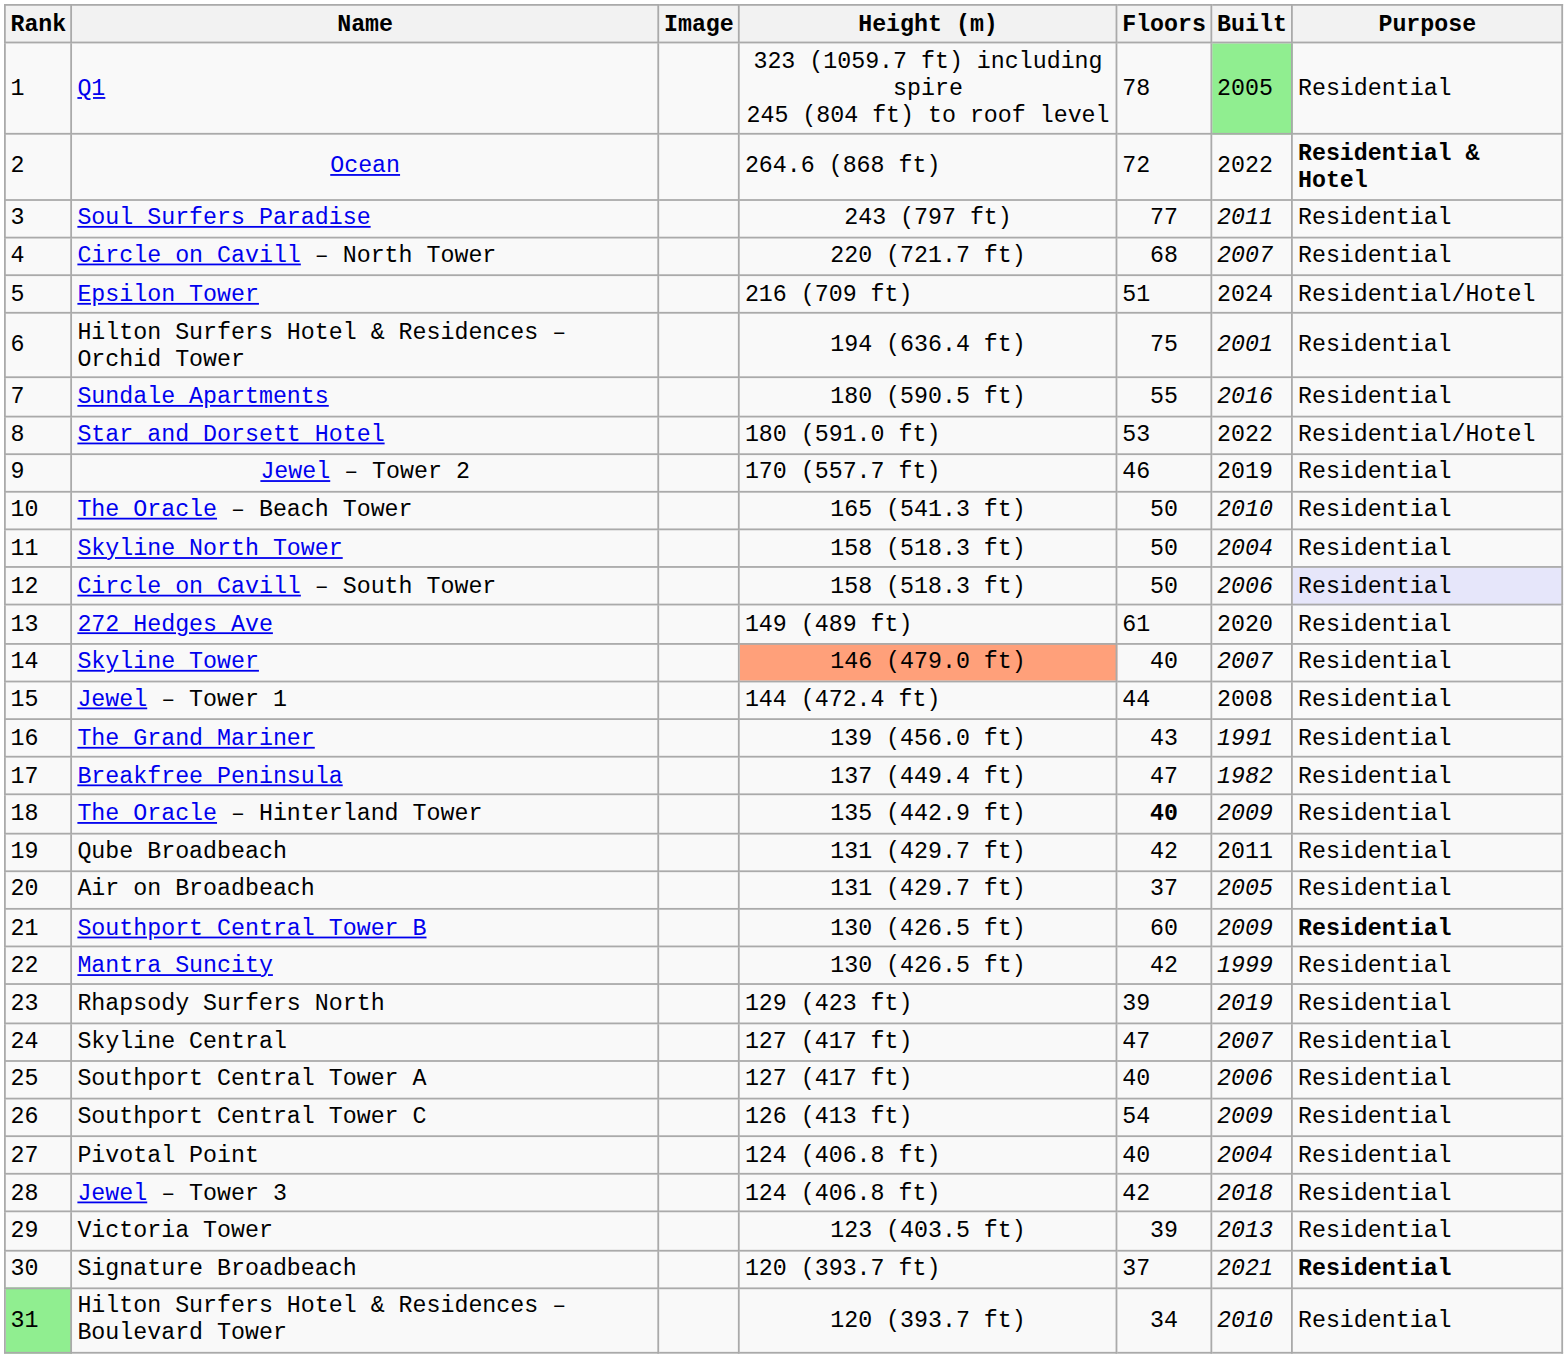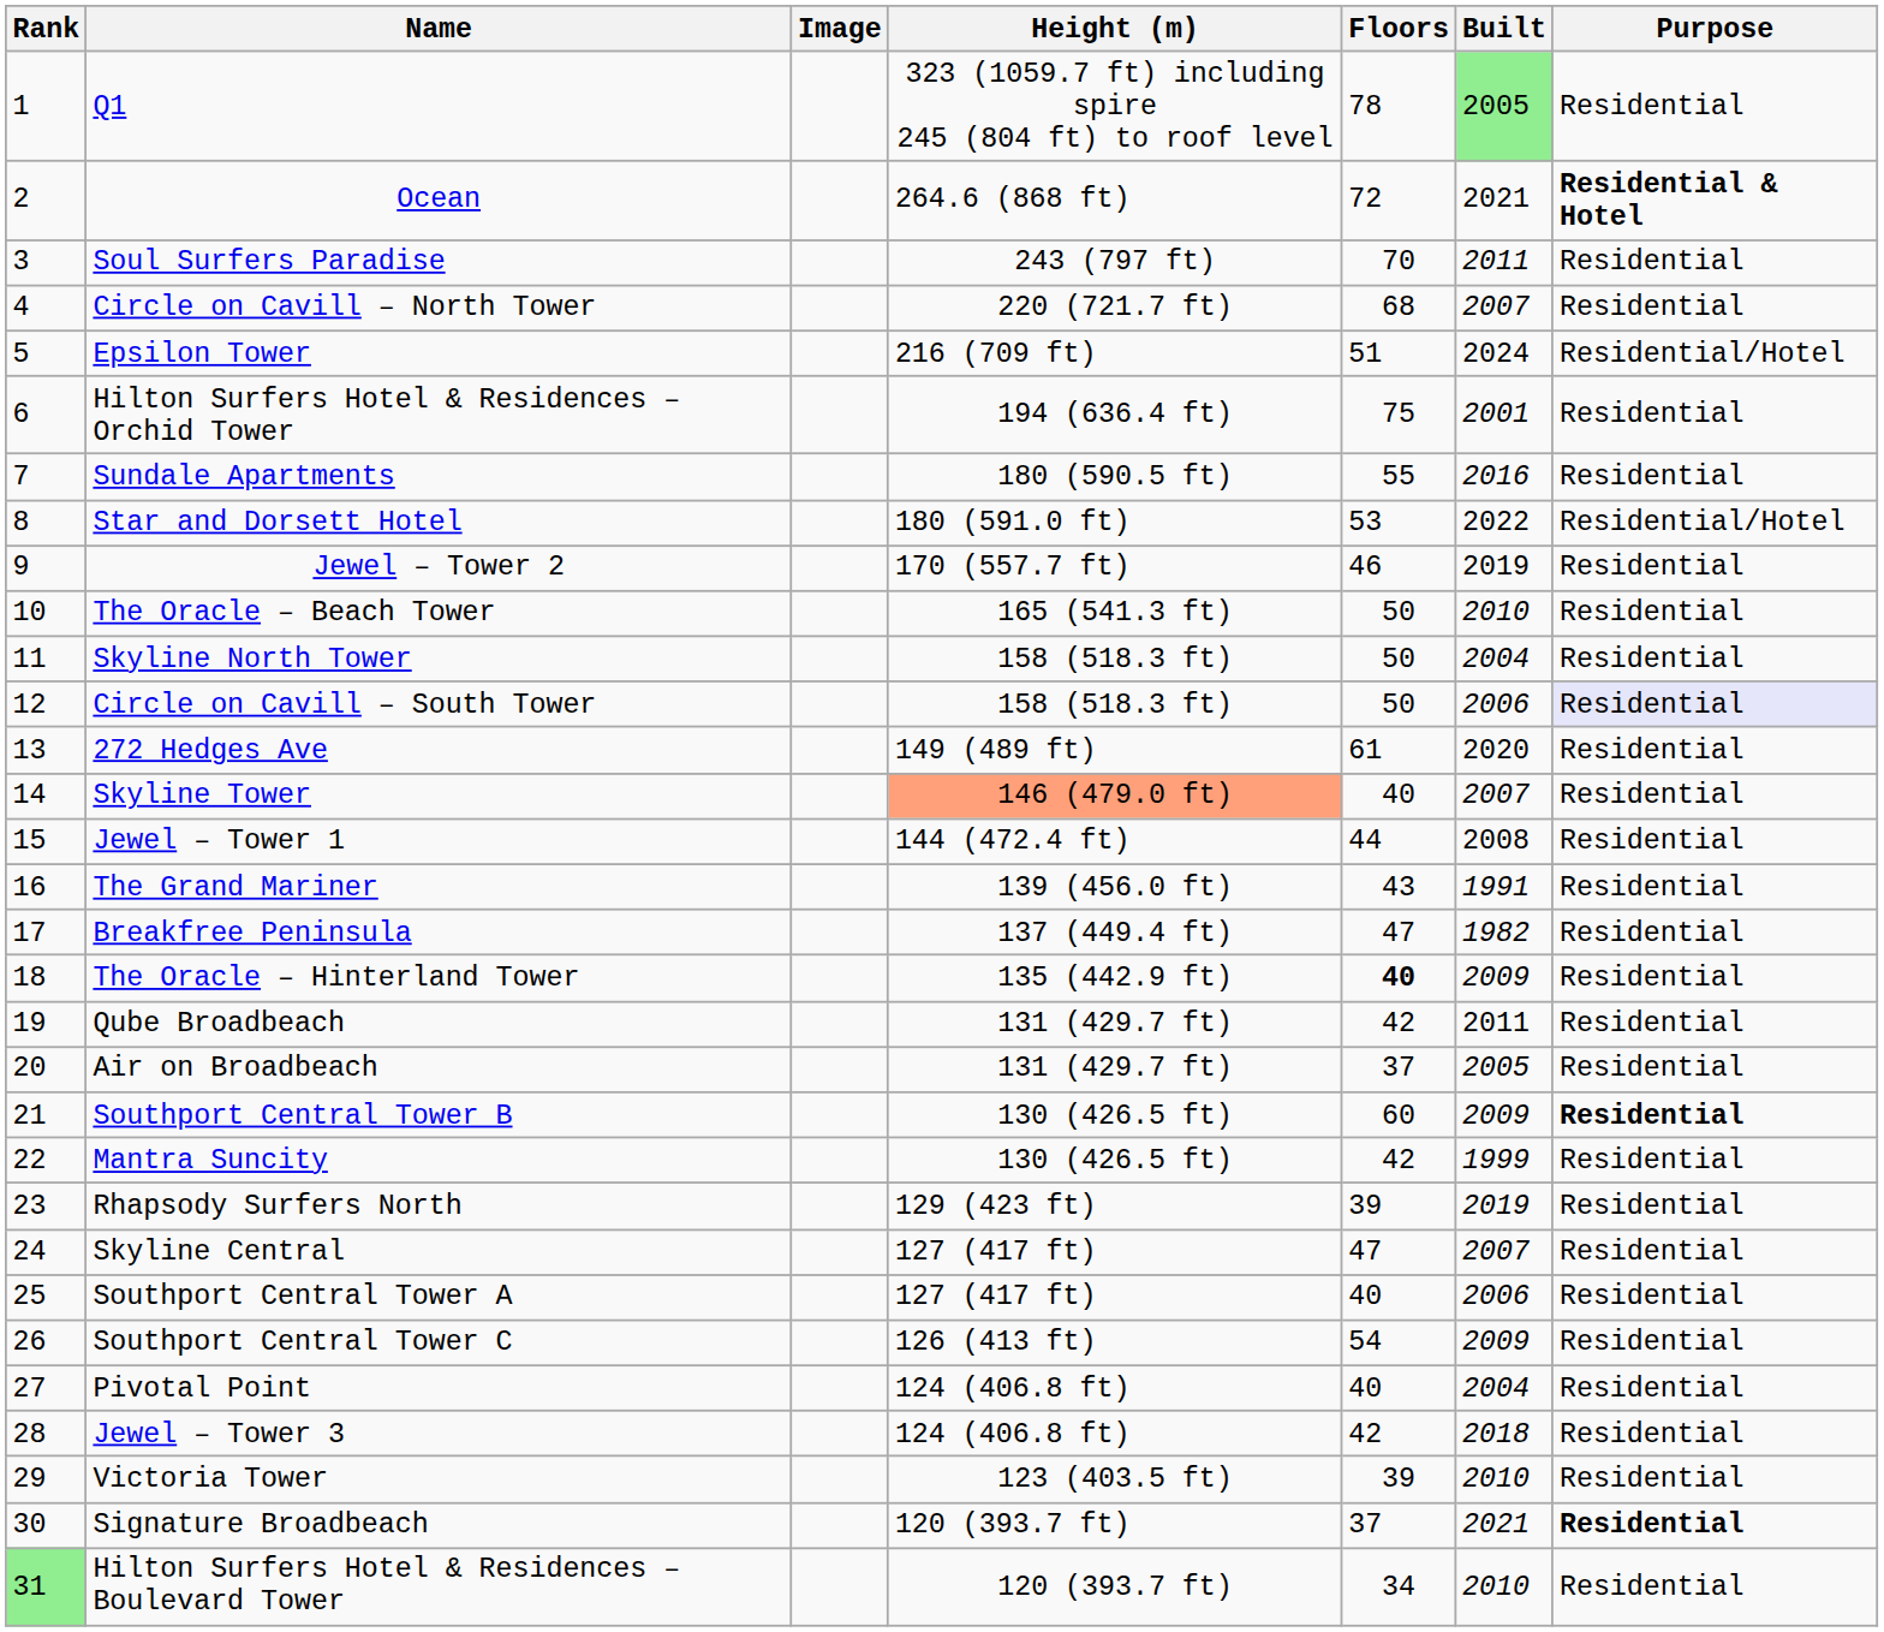Ocean | Built: 2022 -> 2021
Soul Surfers Paradise | Floors: 77 -> 70
Victoria Tower | Built: 2013 -> 2010
